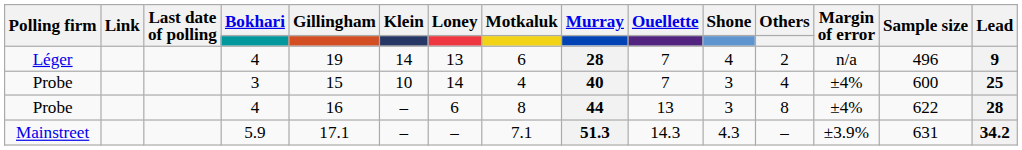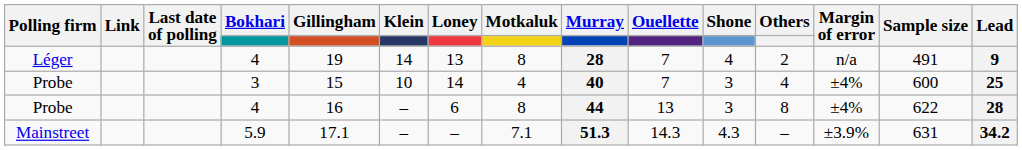Léger | Motkaluk: 6 -> 8
Léger | Sample size: 496 -> 491
